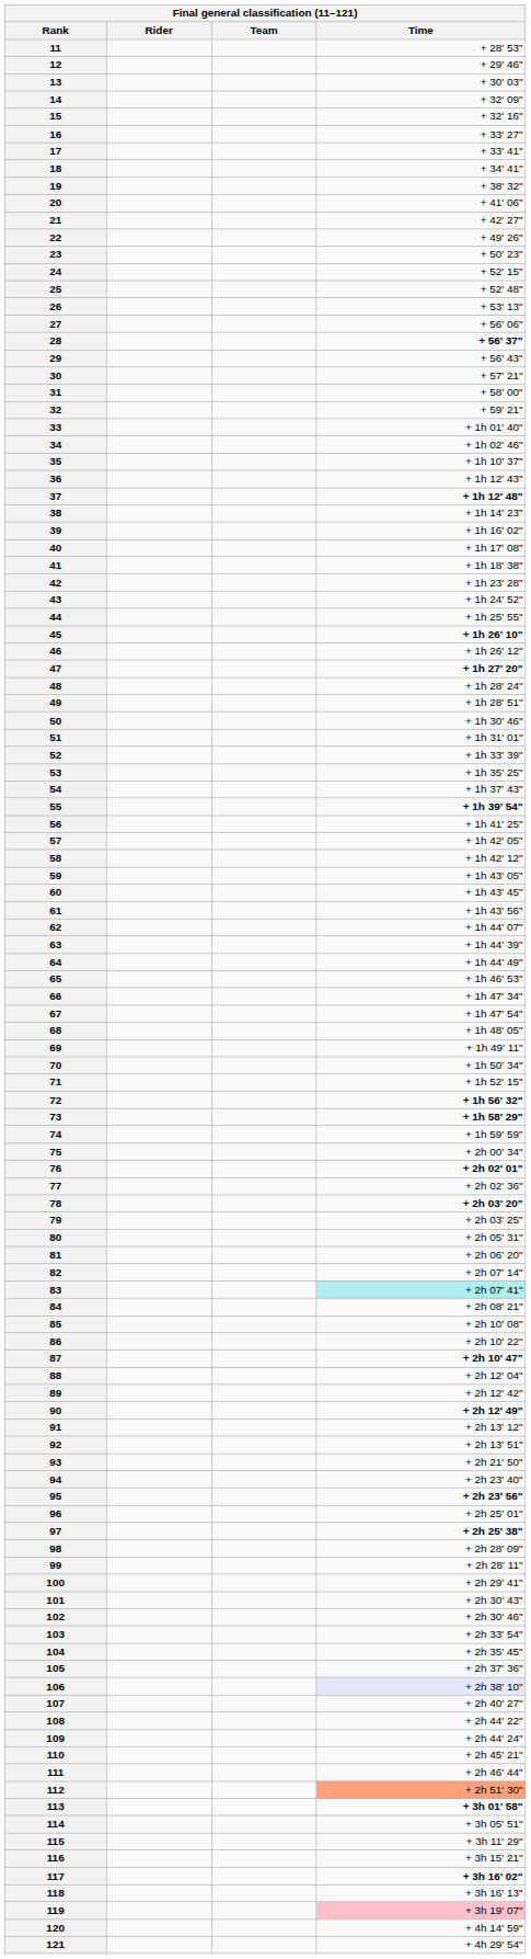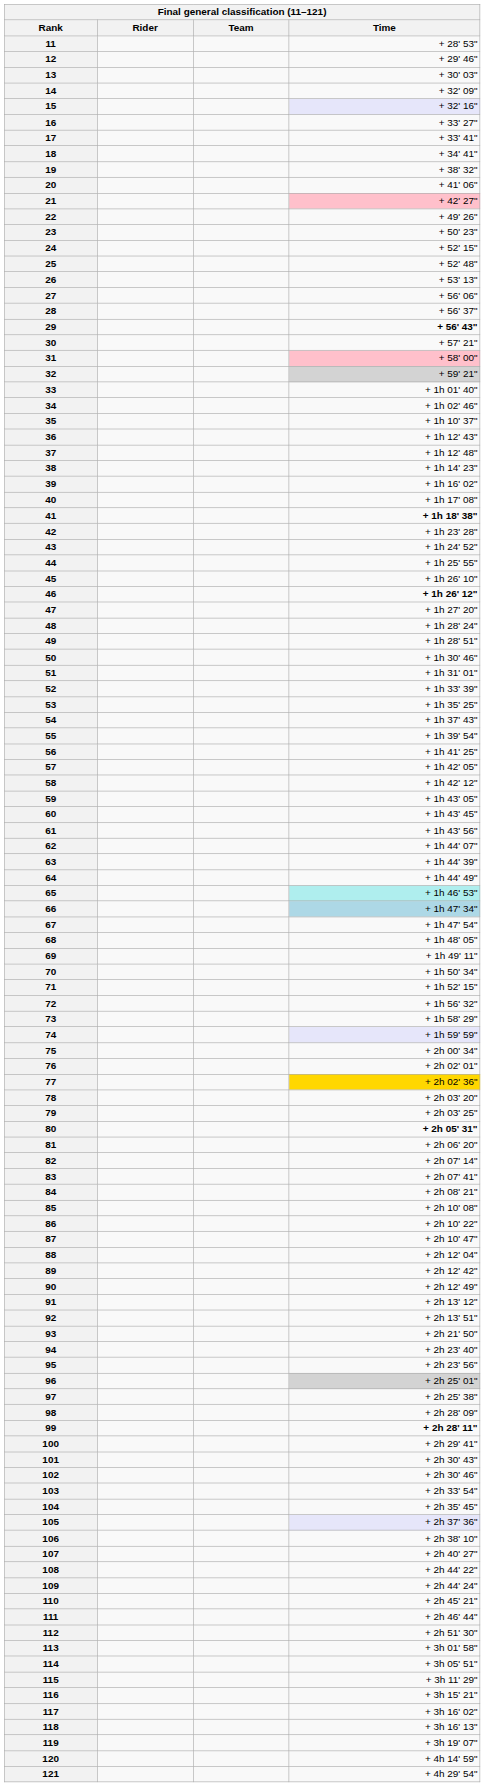15 | Time: no background -> lavender background
21 | Time: no background -> pink background
28 | Time: bold -> normal
29 | Time: normal -> bold
31 | Time: no background -> pink background
32 | Time: no background -> lightgrey background
37 | Time: bold -> normal
41 | Time: normal -> bold
45 | Time: bold -> normal
46 | Time: normal -> bold
47 | Time: bold -> normal
55 | Time: bold -> normal
65 | Time: no background -> paleturquoise background
66 | Time: no background -> lightblue background
72 | Time: bold -> normal
73 | Time: bold -> normal
74 | Time: no background -> lavender background
76 | Time: bold -> normal
77 | Time: no background -> gold background
78 | Time: bold -> normal
80 | Time: normal -> bold
83 | Time: paleturquoise background -> no background
87 | Time: bold -> normal
90 | Time: bold -> normal
95 | Time: bold -> normal
96 | Time: no background -> lightgrey background
97 | Time: bold -> normal
99 | Time: normal -> bold
105 | Time: no background -> lavender background
106 | Time: lavender background -> no background
112 | Time: lightsalmon background -> no background
113 | Time: bold -> normal
117 | Time: bold -> normal
119 | Time: pink background -> no background
